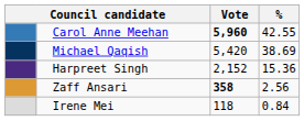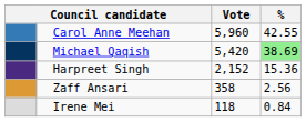Carol Anne Meehan | Vote: bold -> normal
Michael Qaqish | %: no background -> lightgreen background
Zaff Ansari | Vote: bold -> normal
